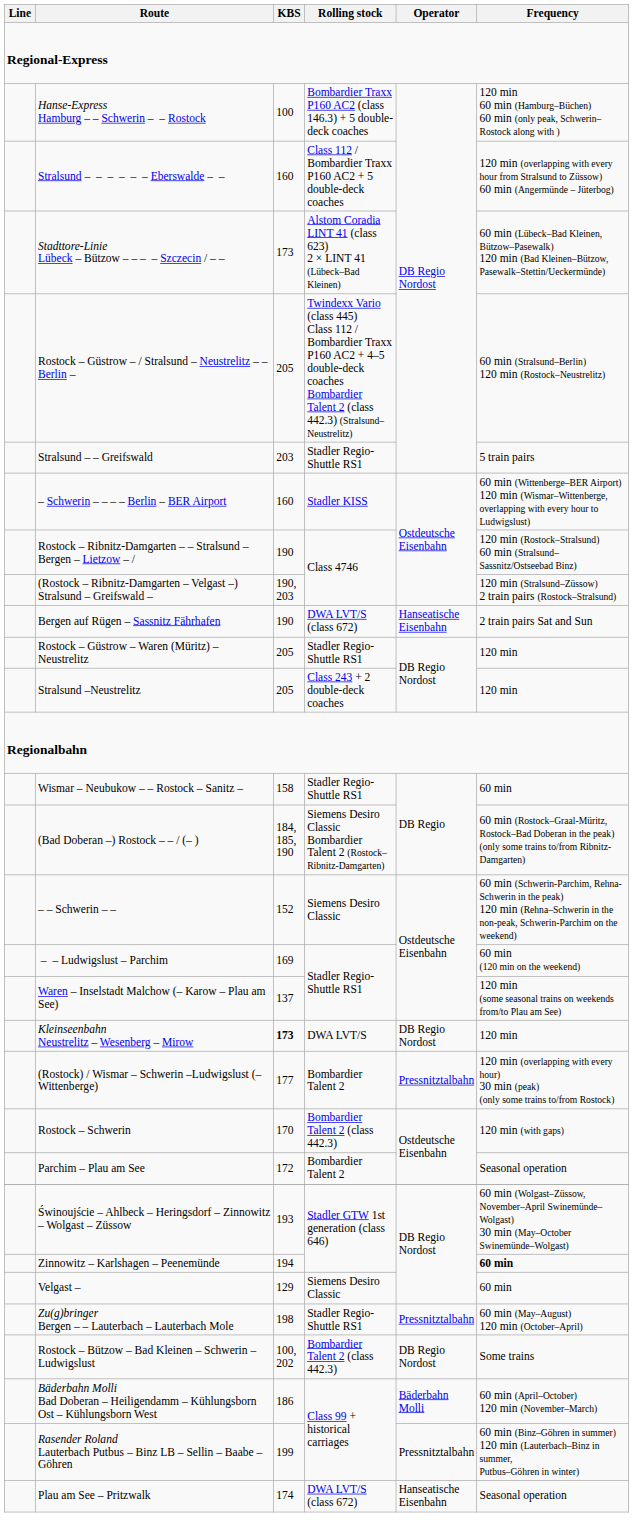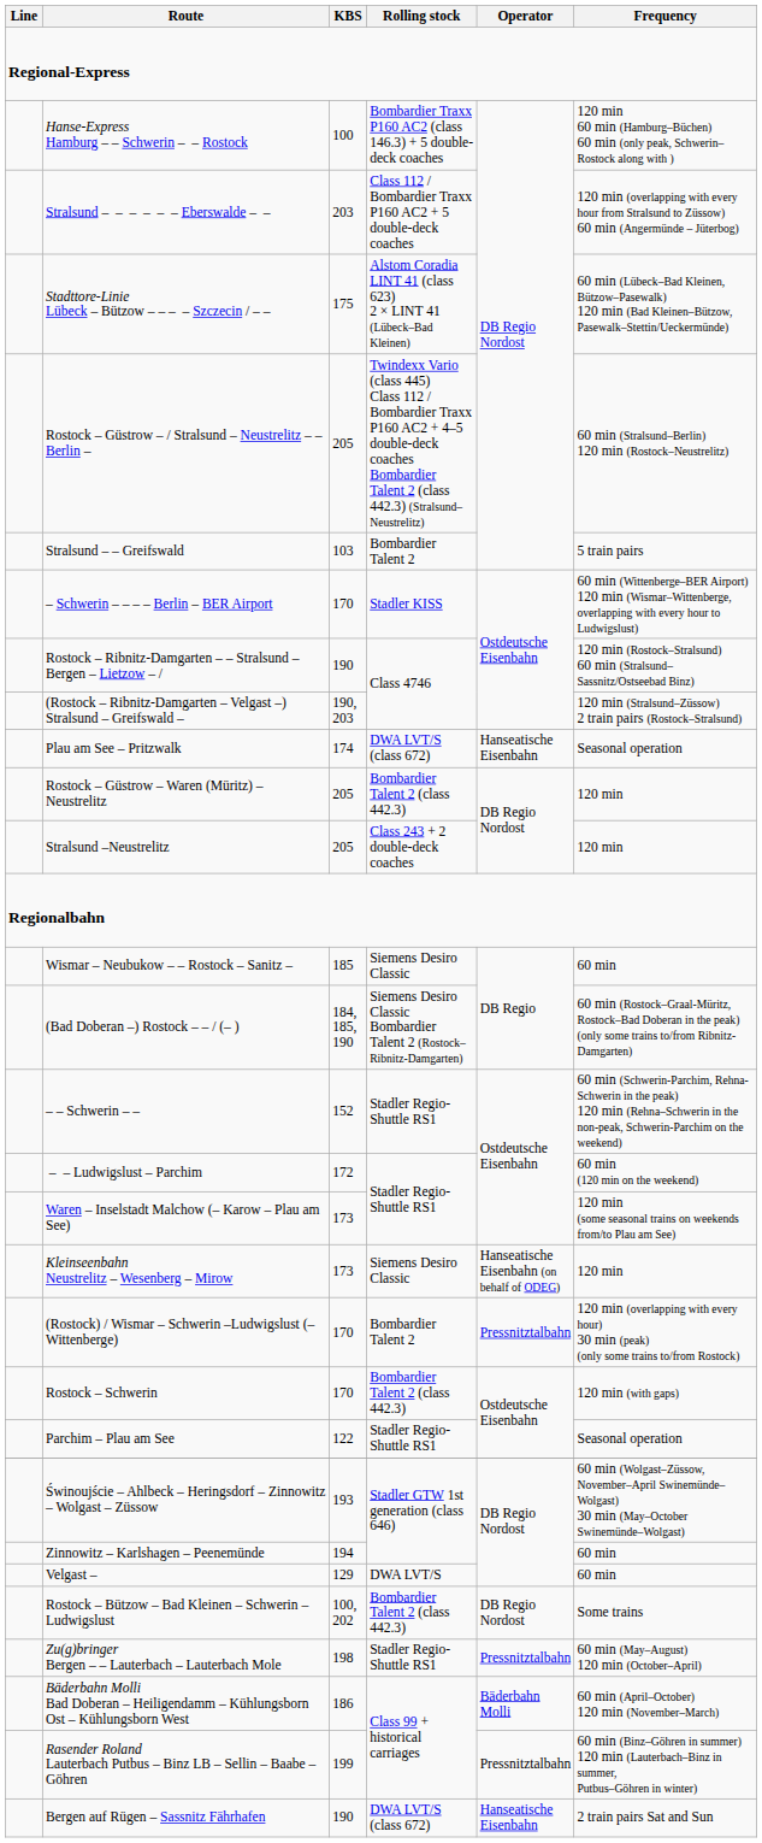Stralsund – – – – – – Eberswalde – – | KBS: 160 -> 203
Stadttore-Linie Lübeck – Bützow – – – – Szczecin / – – | KBS: 173 -> 175
Stralsund – – Greifswald | KBS: 203 -> 103
Stralsund – – Greifswald | Rolling stock: Stadler Regio-Shuttle RS1 -> Bombardier Talent 2
– Schwerin – – – – Berlin – BER Airport | KBS: 160 -> 170
rows swapped: Bergen auf Rügen – Sassnitz Fährhafen <-> Plau am See – Pritzwalk
Rostock – Güstrow – Waren (Müritz) – Neustrelitz | Rolling stock: Stadler Regio-Shuttle RS1 -> Bombardier Talent 2 (class 442.3)
Wismar – Neubukow – – Rostock – Sanitz – | KBS: 158 -> 185
Wismar – Neubukow – – Rostock – Sanitz – | Rolling stock: Stadler Regio-Shuttle RS1 -> Siemens Desiro Classic
– – Schwerin – – | Rolling stock: Siemens Desiro Classic -> Stadler Regio-Shuttle RS1
– – Ludwigslust – Parchim | KBS: 169 -> 172
Waren – Inselstadt Malchow (– Karow – Plau am See) | KBS: 137 -> 173
Kleinseenbahn Neustrelitz – Wesenberg – Mirow | KBS: bold -> normal
Kleinseenbahn Neustrelitz – Wesenberg – Mirow | Rolling stock: DWA LVT/S -> Siemens Desiro Classic
Kleinseenbahn Neustrelitz – Wesenberg – Mirow | Operator: DB Regio Nordost -> Hanseatische Eisenbahn (on behalf of ODEG)
(Rostock) / Wismar – Schwerin –Ludwigslust (– Wittenberge) | KBS: 177 -> 170
Parchim – Plau am See | KBS: 172 -> 122
Parchim – Plau am See | Rolling stock: Bombardier Talent 2 -> Stadler Regio-Shuttle RS1
Zinnowitz – Karlshagen – Peenemünde | Frequency: bold -> normal
Velgast – | Rolling stock: Siemens Desiro Classic -> DWA LVT/S
rows swapped: Zu(g)bringer Bergen – – Lauterbach – Lauterbach Mole <-> Rostock – Bützow – Bad Kleinen – Schwerin – Ludwigslust
